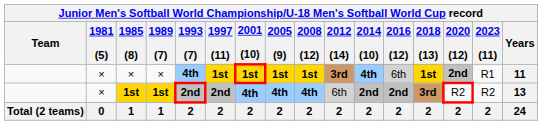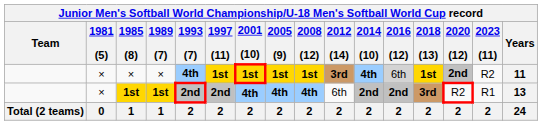row 3 | 2023 (11): R1 -> R2
row 4 | 2012 (14): lightgrey background -> no background
row 4 | 2023 (11): R2 -> R1
